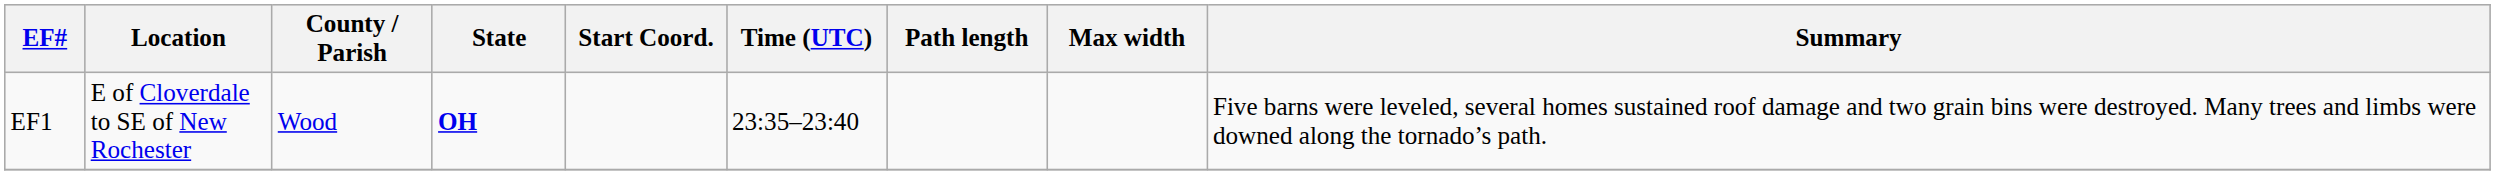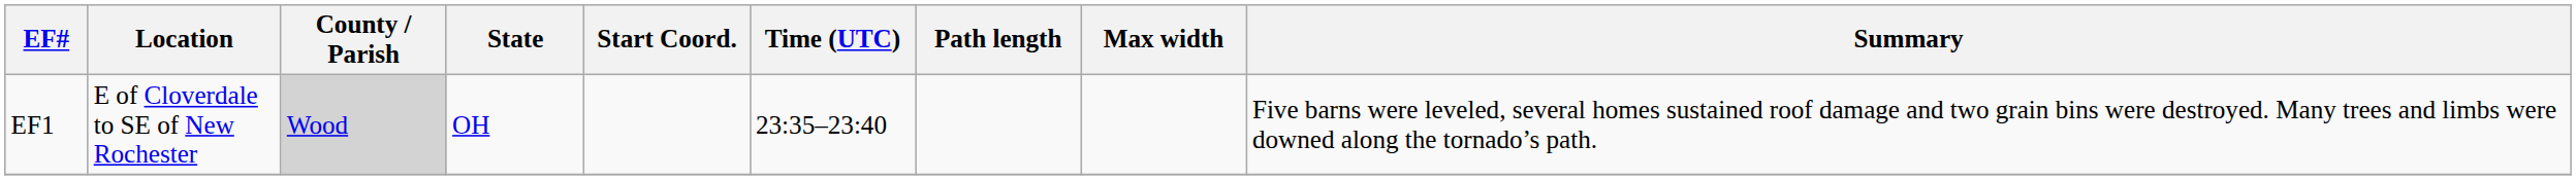EF1 | County / Parish: no background -> lightgrey background
EF1 | State: bold -> normal
